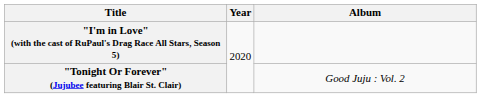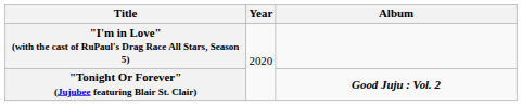"Tonight Or Forever" (Jujubee featuring Blair St. Clair) | Album: normal -> bold
